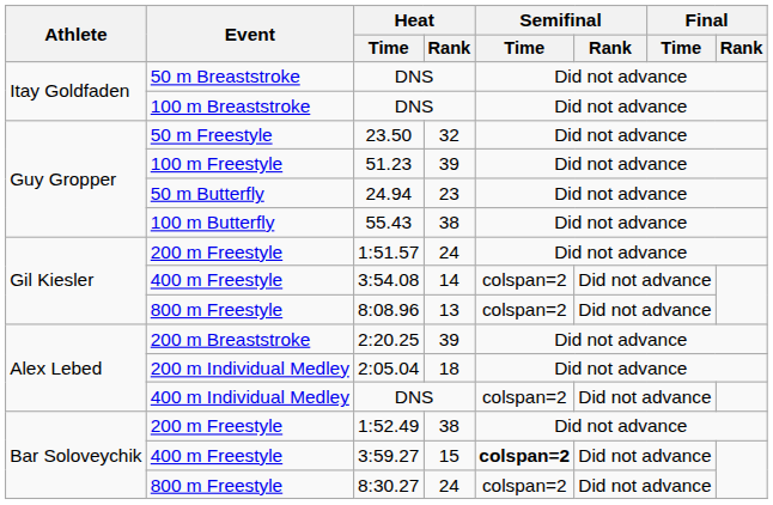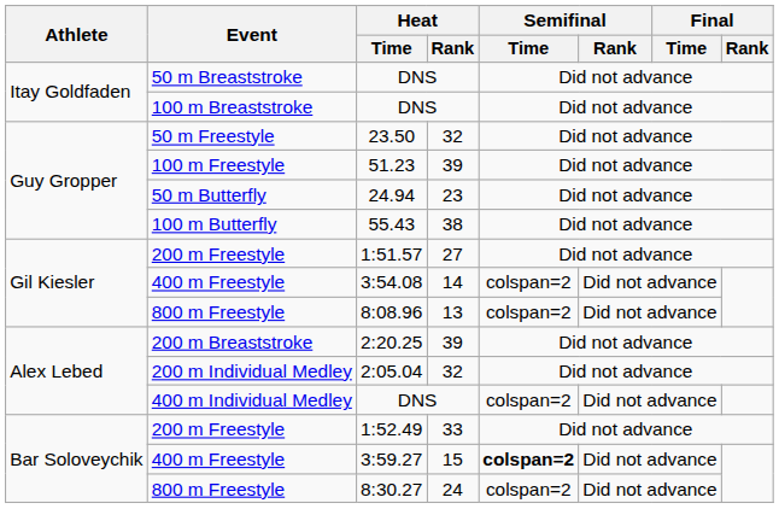1:51.57 | Heat / Rank: 24 -> 27
2:05.04 | Heat / Rank: 18 -> 32
1:52.49 | Heat / Rank: 38 -> 33
